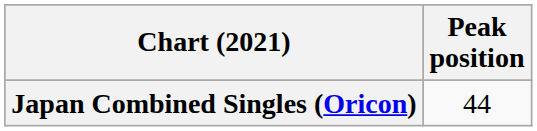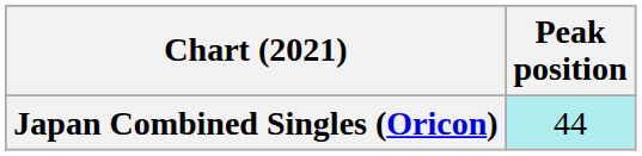row 2 | Peak position: no background -> paleturquoise background
